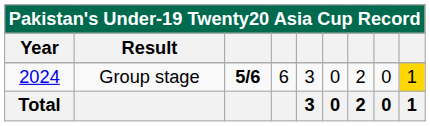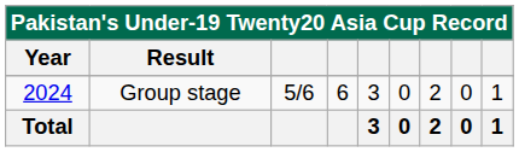Group stage | column 3: bold -> normal
Group stage | column 9: gold background -> no background
